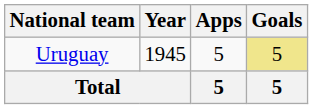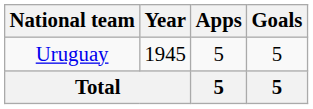Uruguay | Goals: khaki background -> no background
